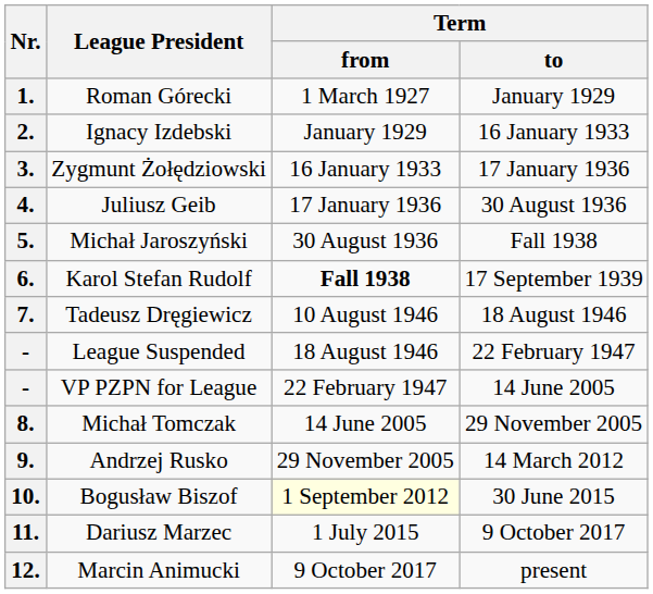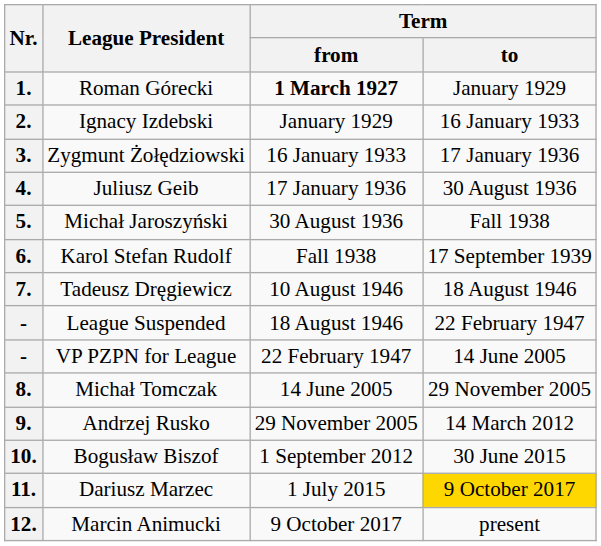1. | Term / from: normal -> bold
6. | Term / from: bold -> normal
10. | Term / from: lightyellow background -> no background
11. | Term / to: no background -> gold background
